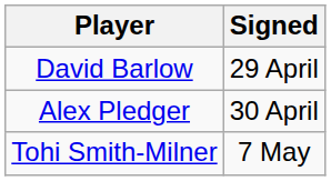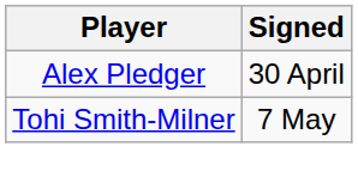- row: David Barlow | 29 April
